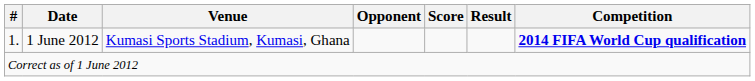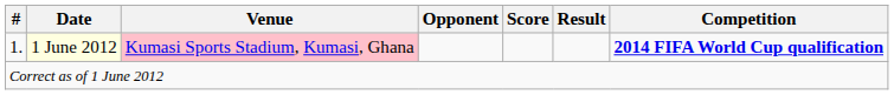1. | Date: no background -> lightyellow background
1. | Venue: no background -> pink background
